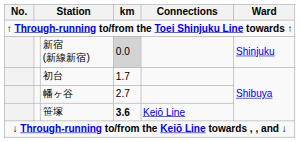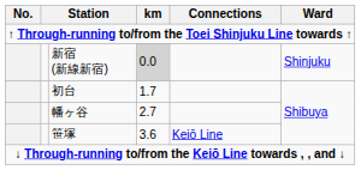笹塚 | km: bold -> normal
